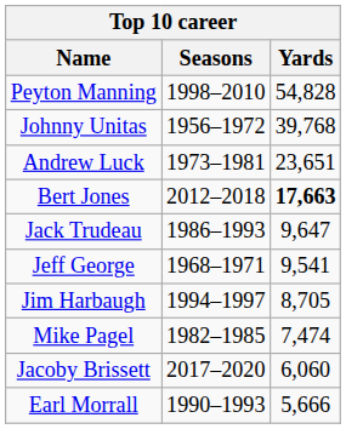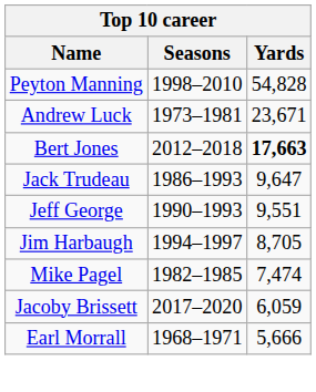- row: Johnny Unitas | 1956–1972 | 39,768
Andrew Luck | Yards: 23,651 -> 23,671
Jeff George | Seasons: 1968–1971 -> 1990–1993
Jeff George | Yards: 9,541 -> 9,551
Jacoby Brissett | Yards: 6,060 -> 6,059
Earl Morrall | Seasons: 1990–1993 -> 1968–1971
